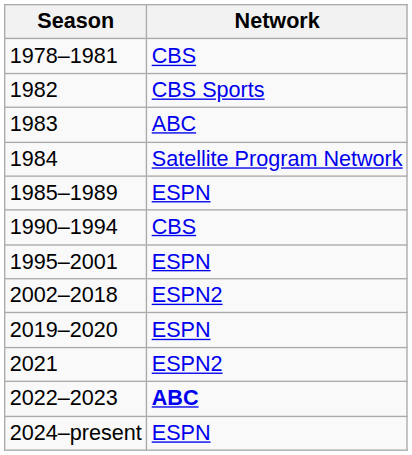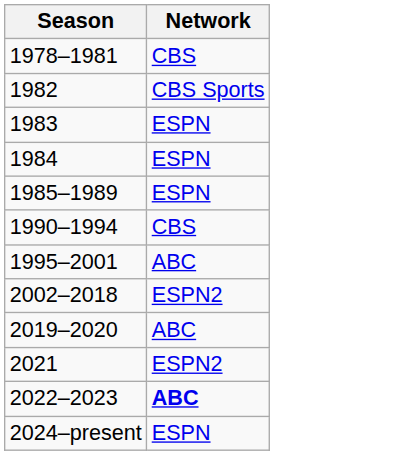1983 | Network: ABC -> ESPN
1984 | Network: Satellite Program Network -> ESPN
1995–2001 | Network: ESPN -> ABC
2019–2020 | Network: ESPN -> ABC
